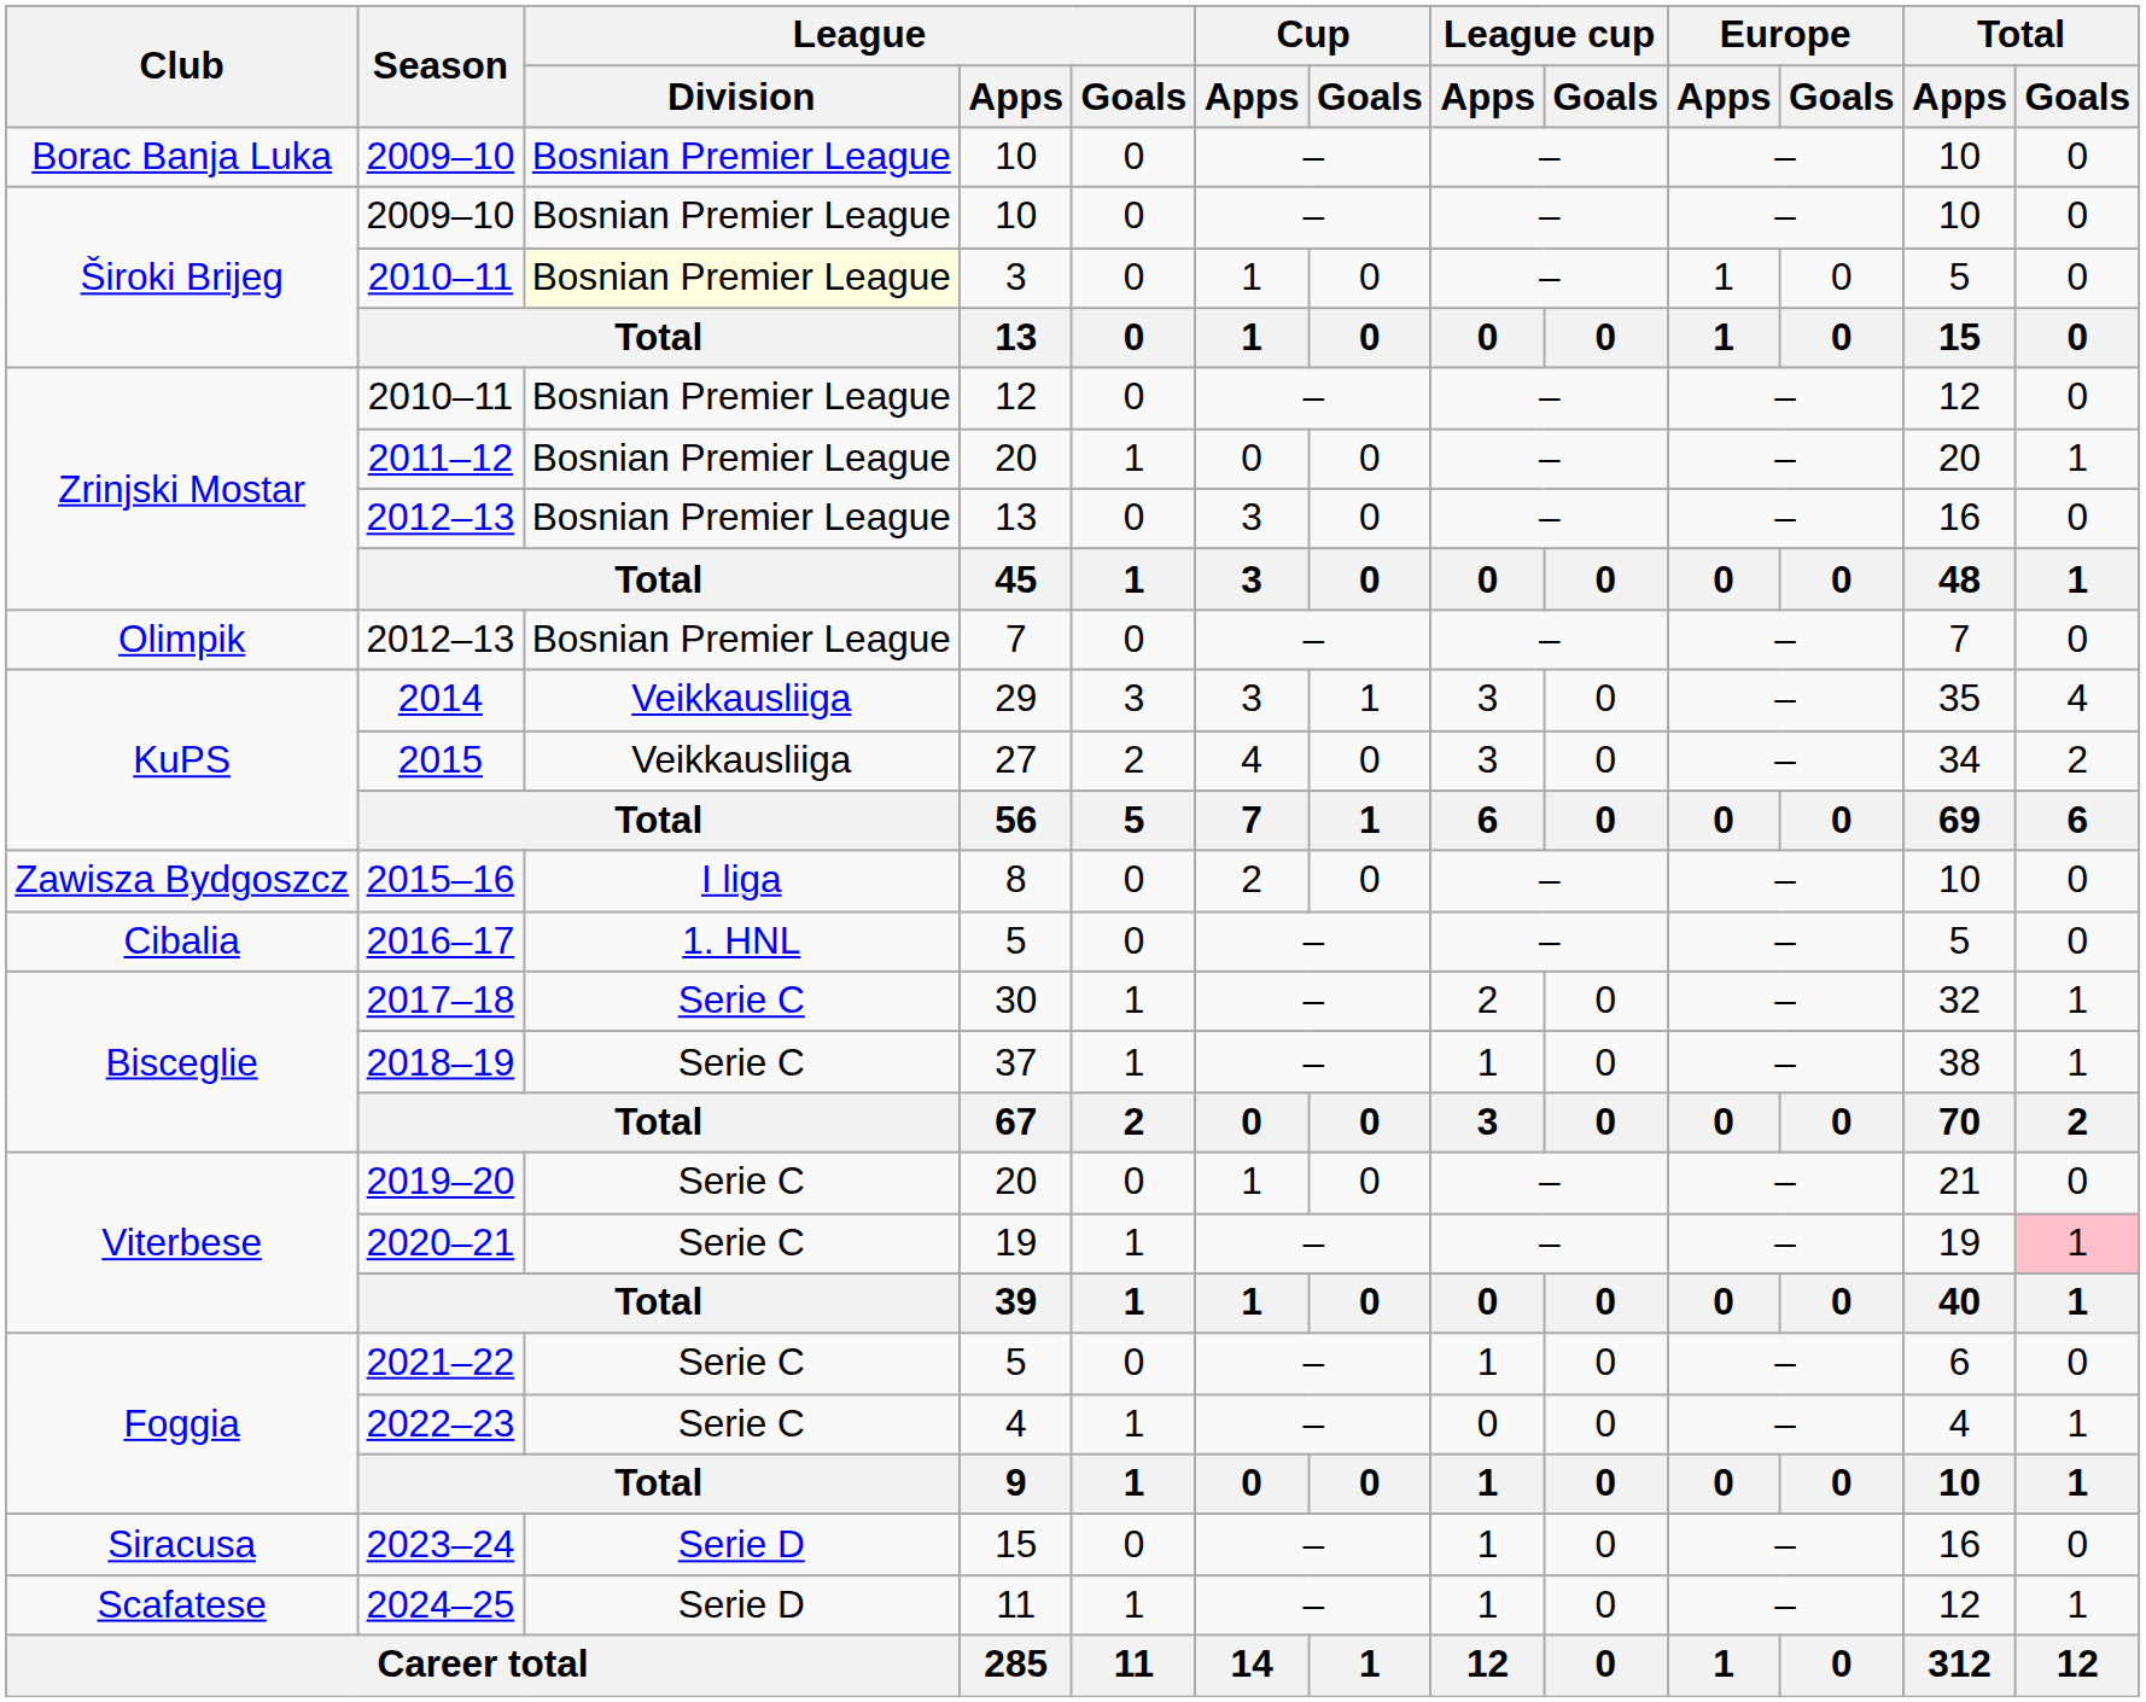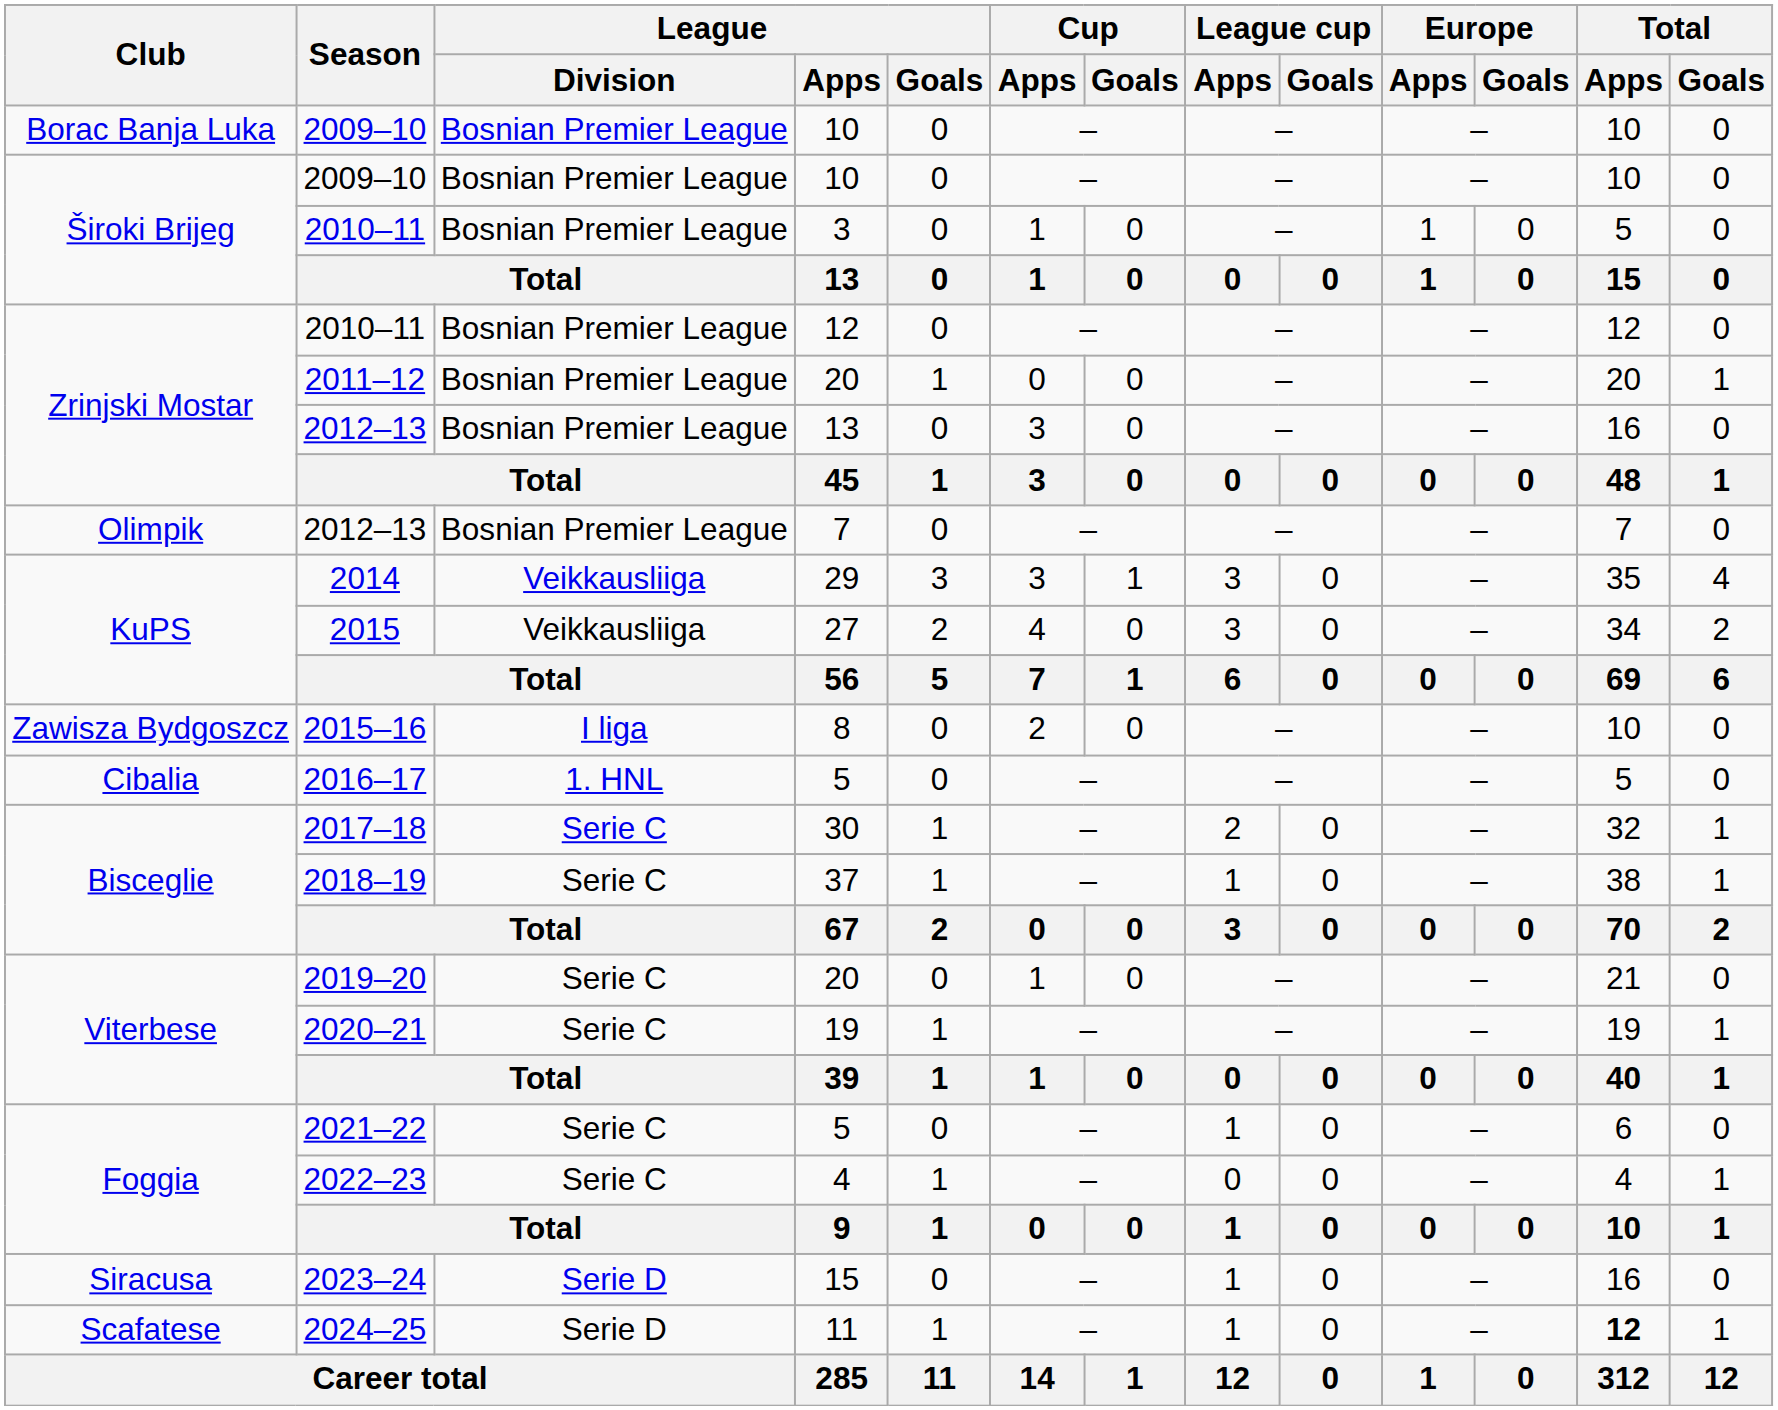Široki Brijeg / 2010–11 | League / Division: lightyellow background -> no background
2020–21 | Total / Goals: pink background -> no background
2024–25 | Total / Apps: normal -> bold
